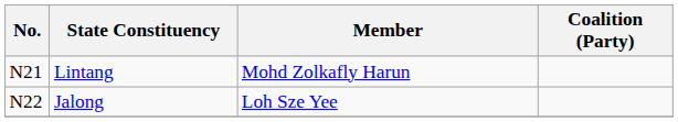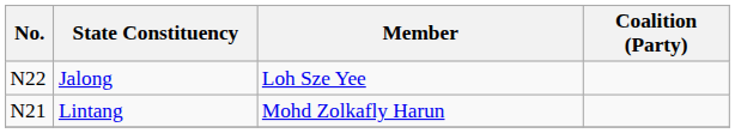rows swapped: Lintang <-> Jalong
